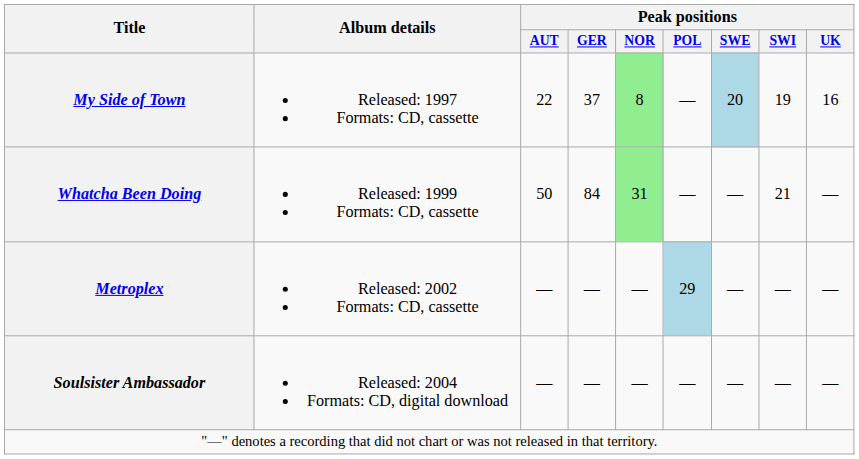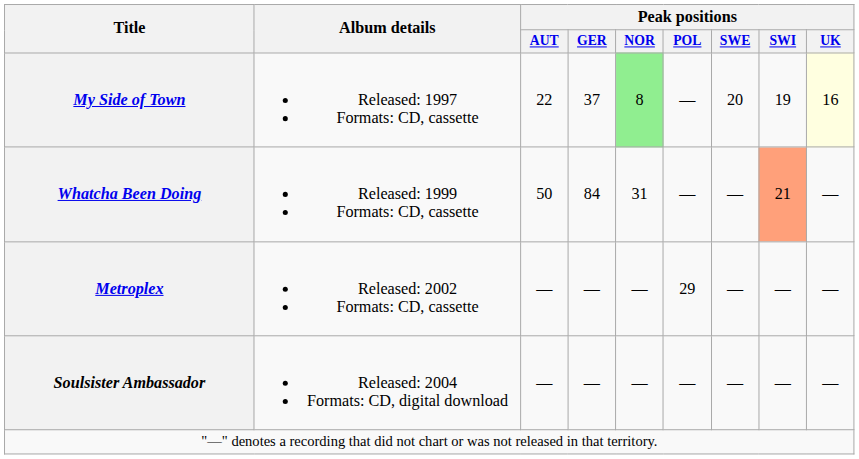My Side of Town | Peak positions / SWE: lightblue background -> no background
My Side of Town | Peak positions / UK: no background -> lightyellow background
Whatcha Been Doing | Peak positions / NOR: lightgreen background -> no background
Whatcha Been Doing | Peak positions / SWI: no background -> lightsalmon background
Metroplex | Peak positions / POL: lightblue background -> no background
